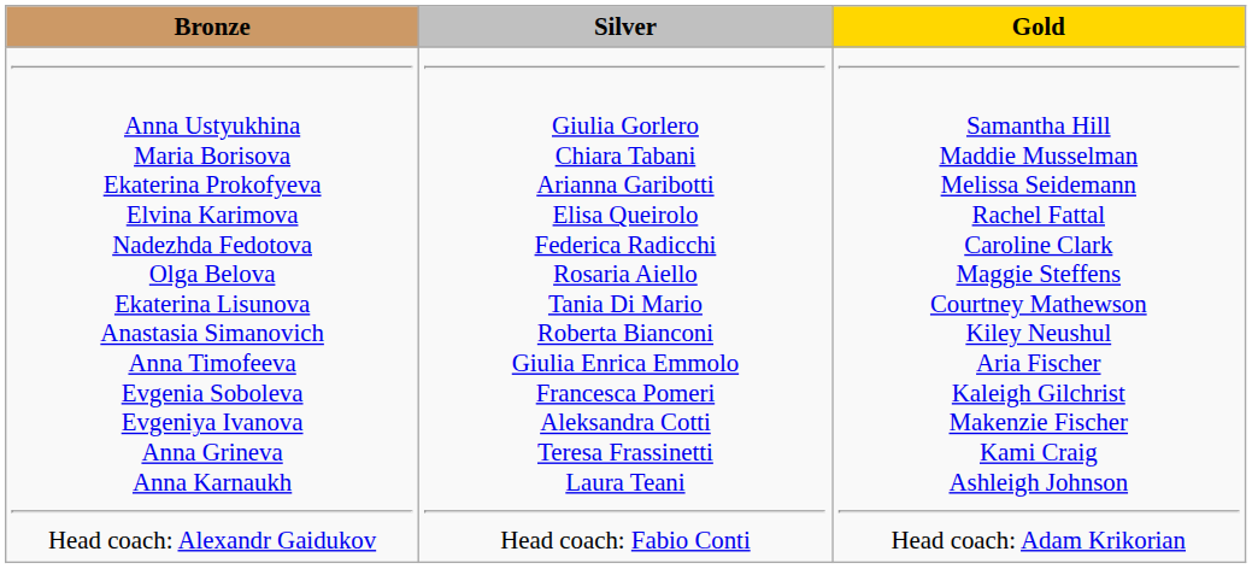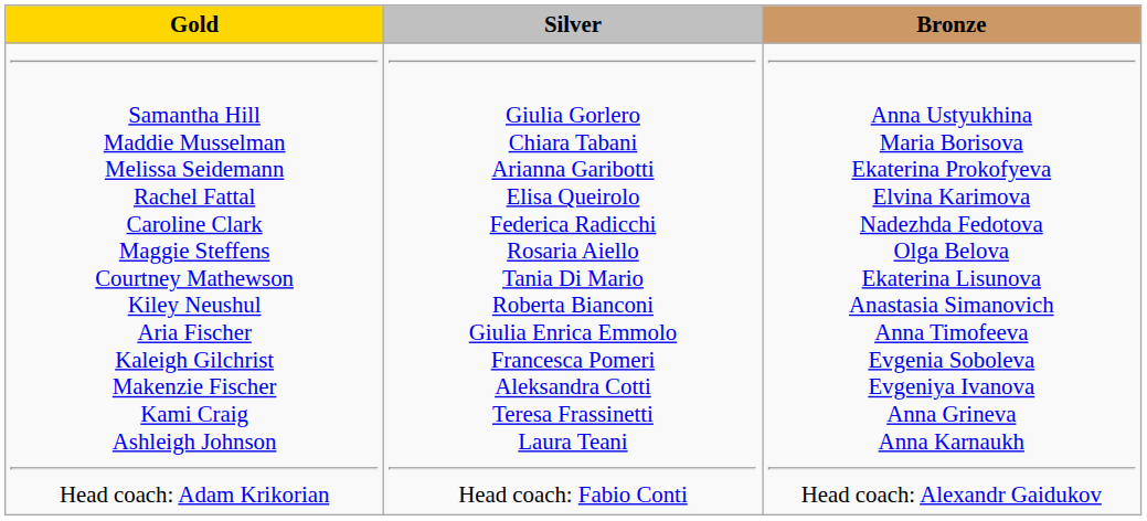columns swapped: Gold <-> Bronze
